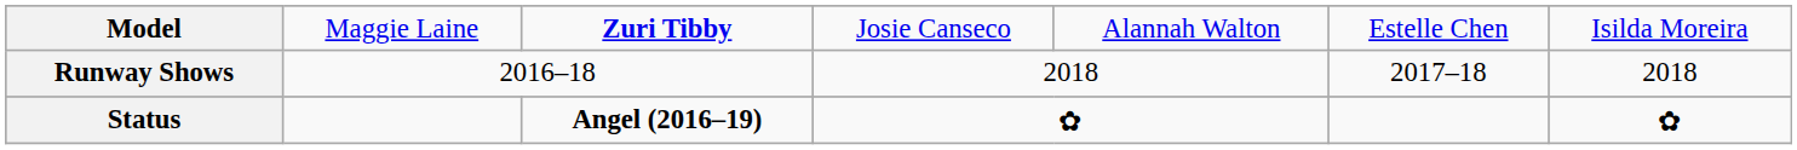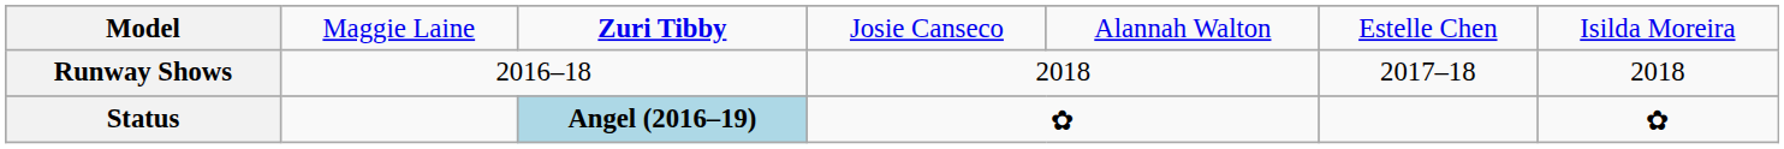Status | column 3: no background -> lightblue background
